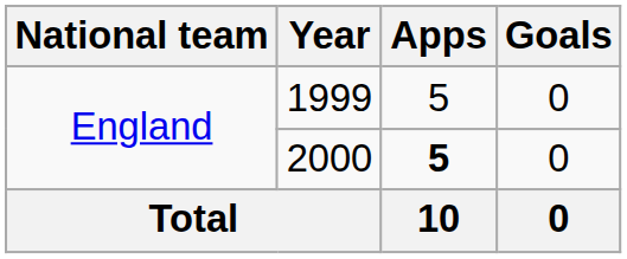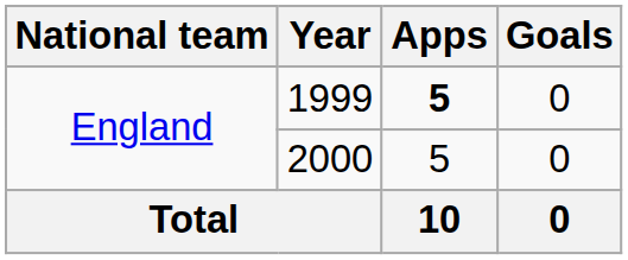1999 | Apps: normal -> bold
2000 | Apps: bold -> normal
